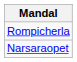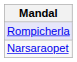row 2 | column 1: no background -> lavender background
